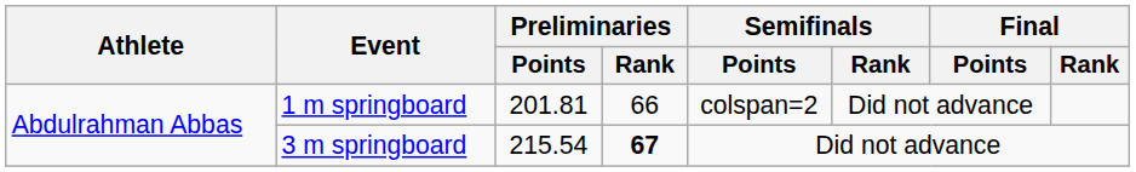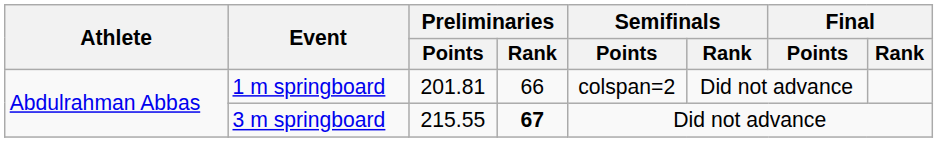3 m springboard | Preliminaries / Points: 215.54 -> 215.55
